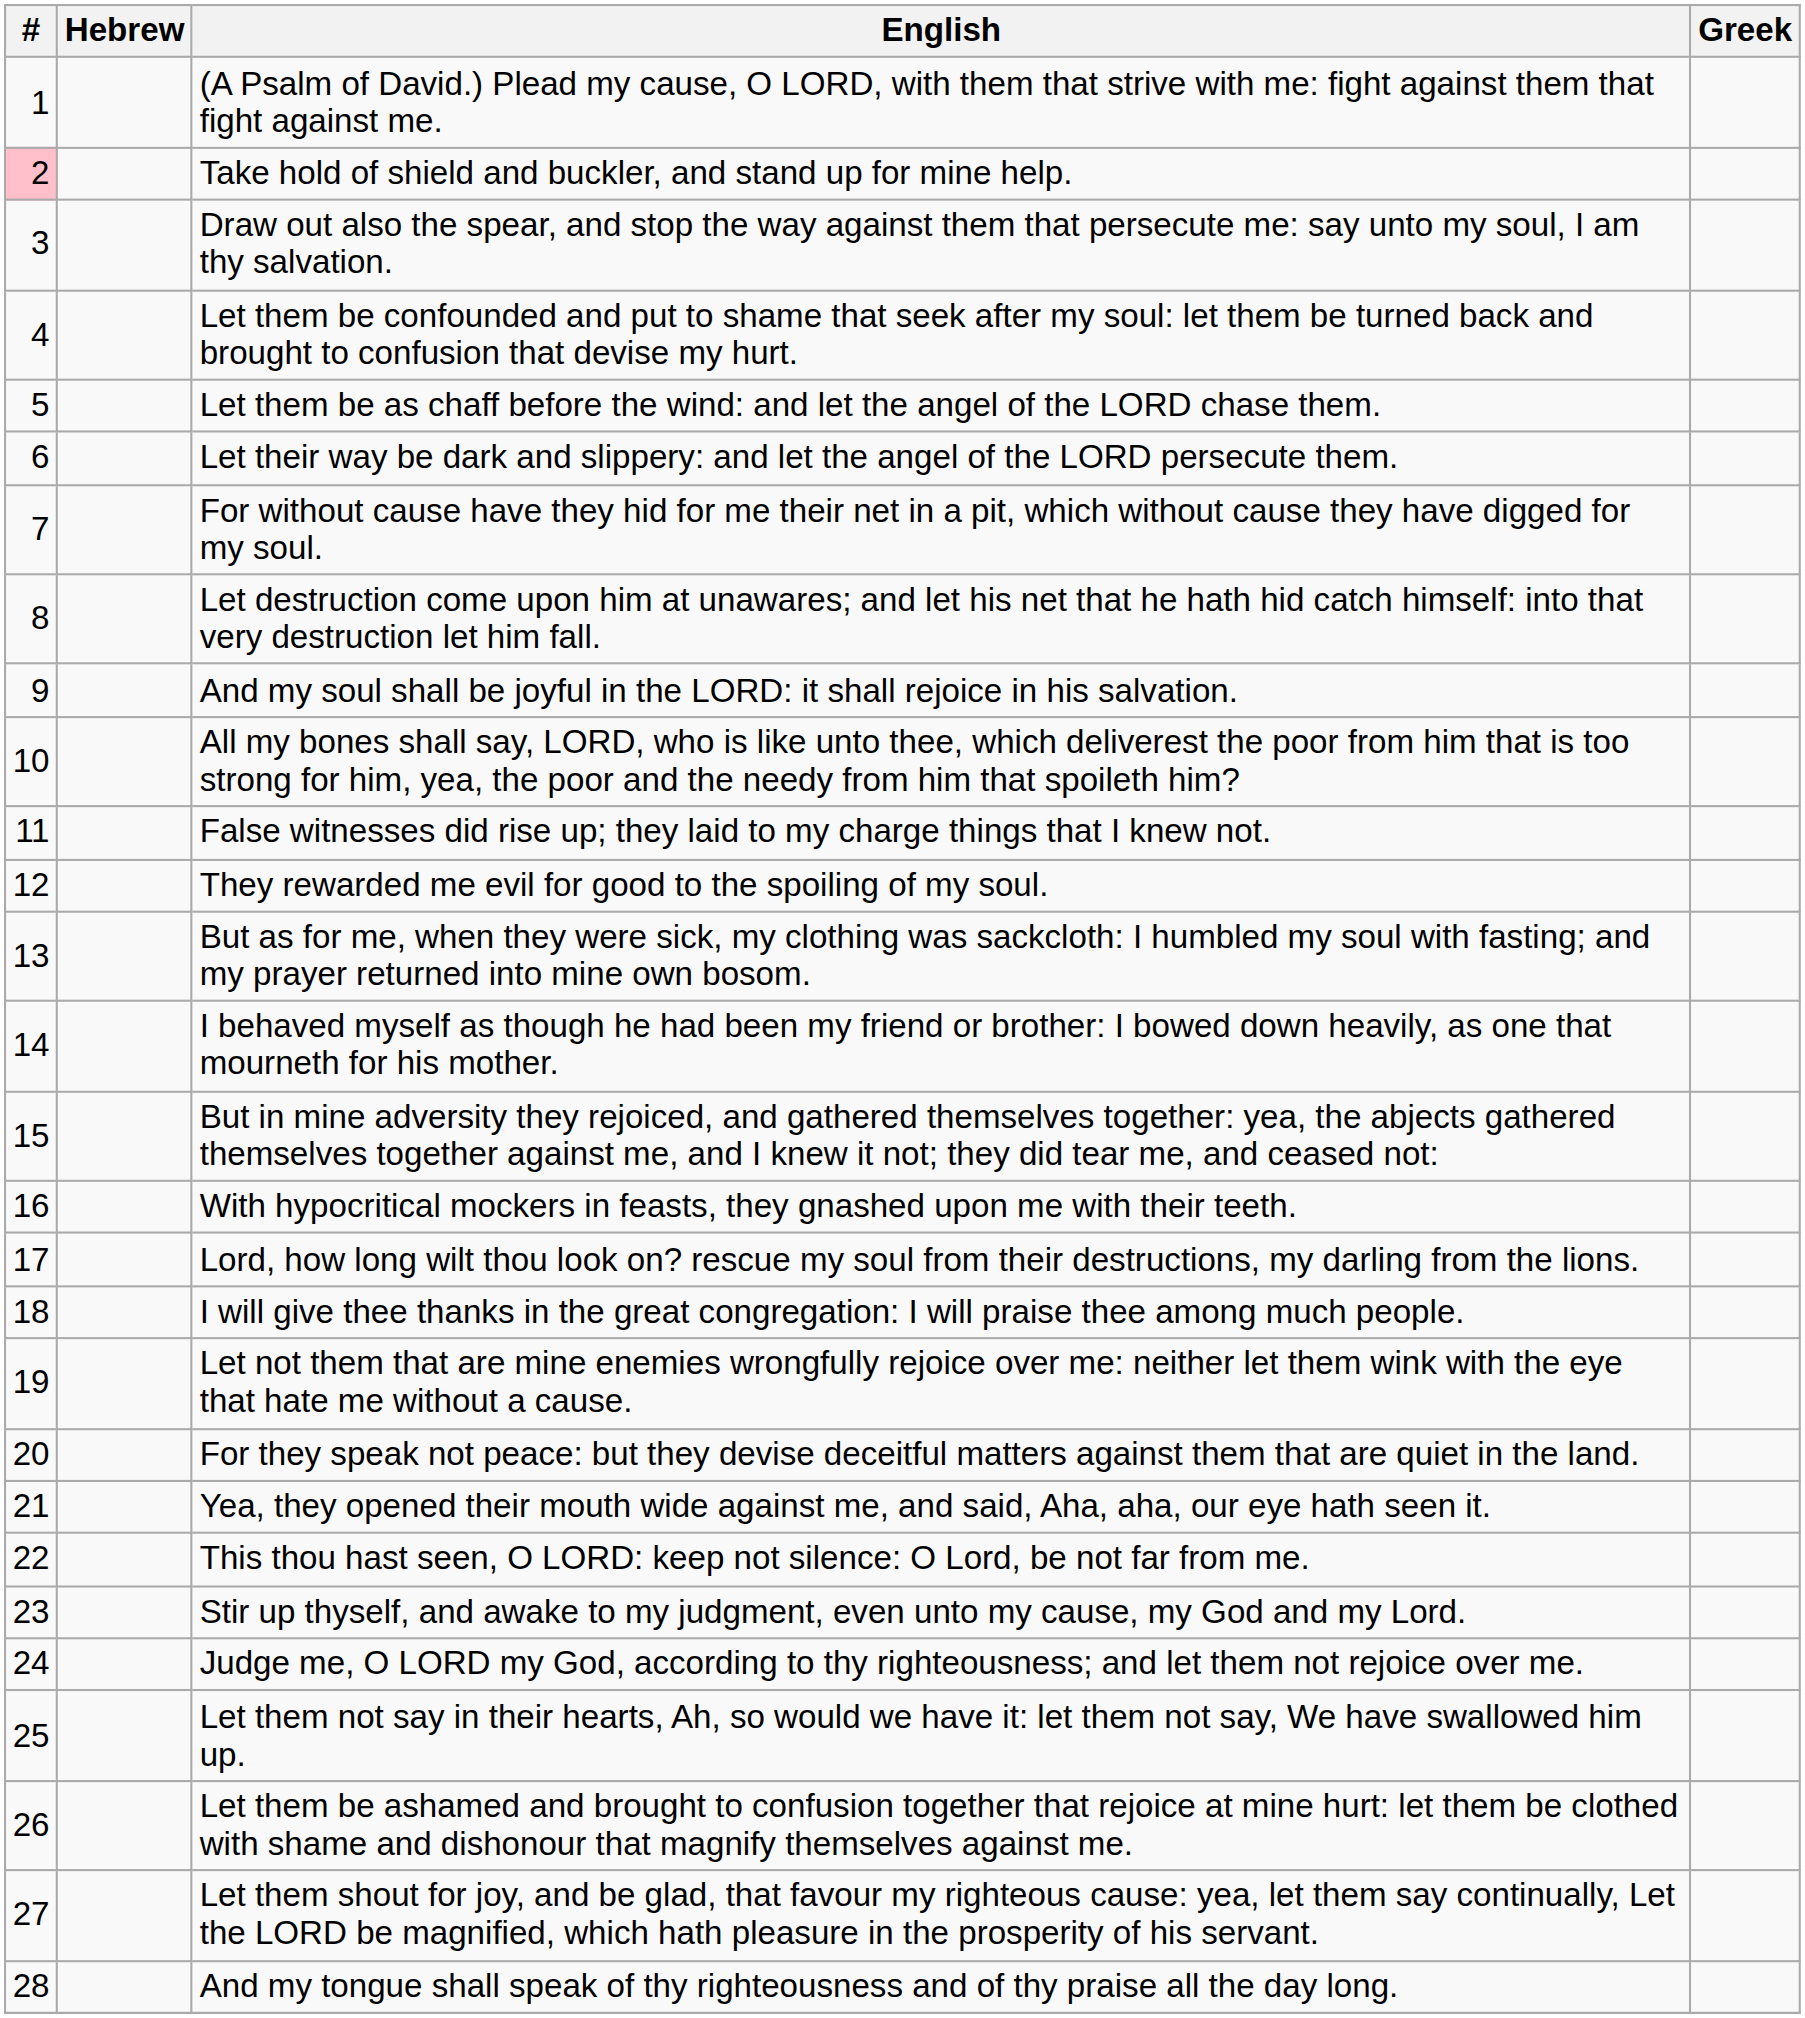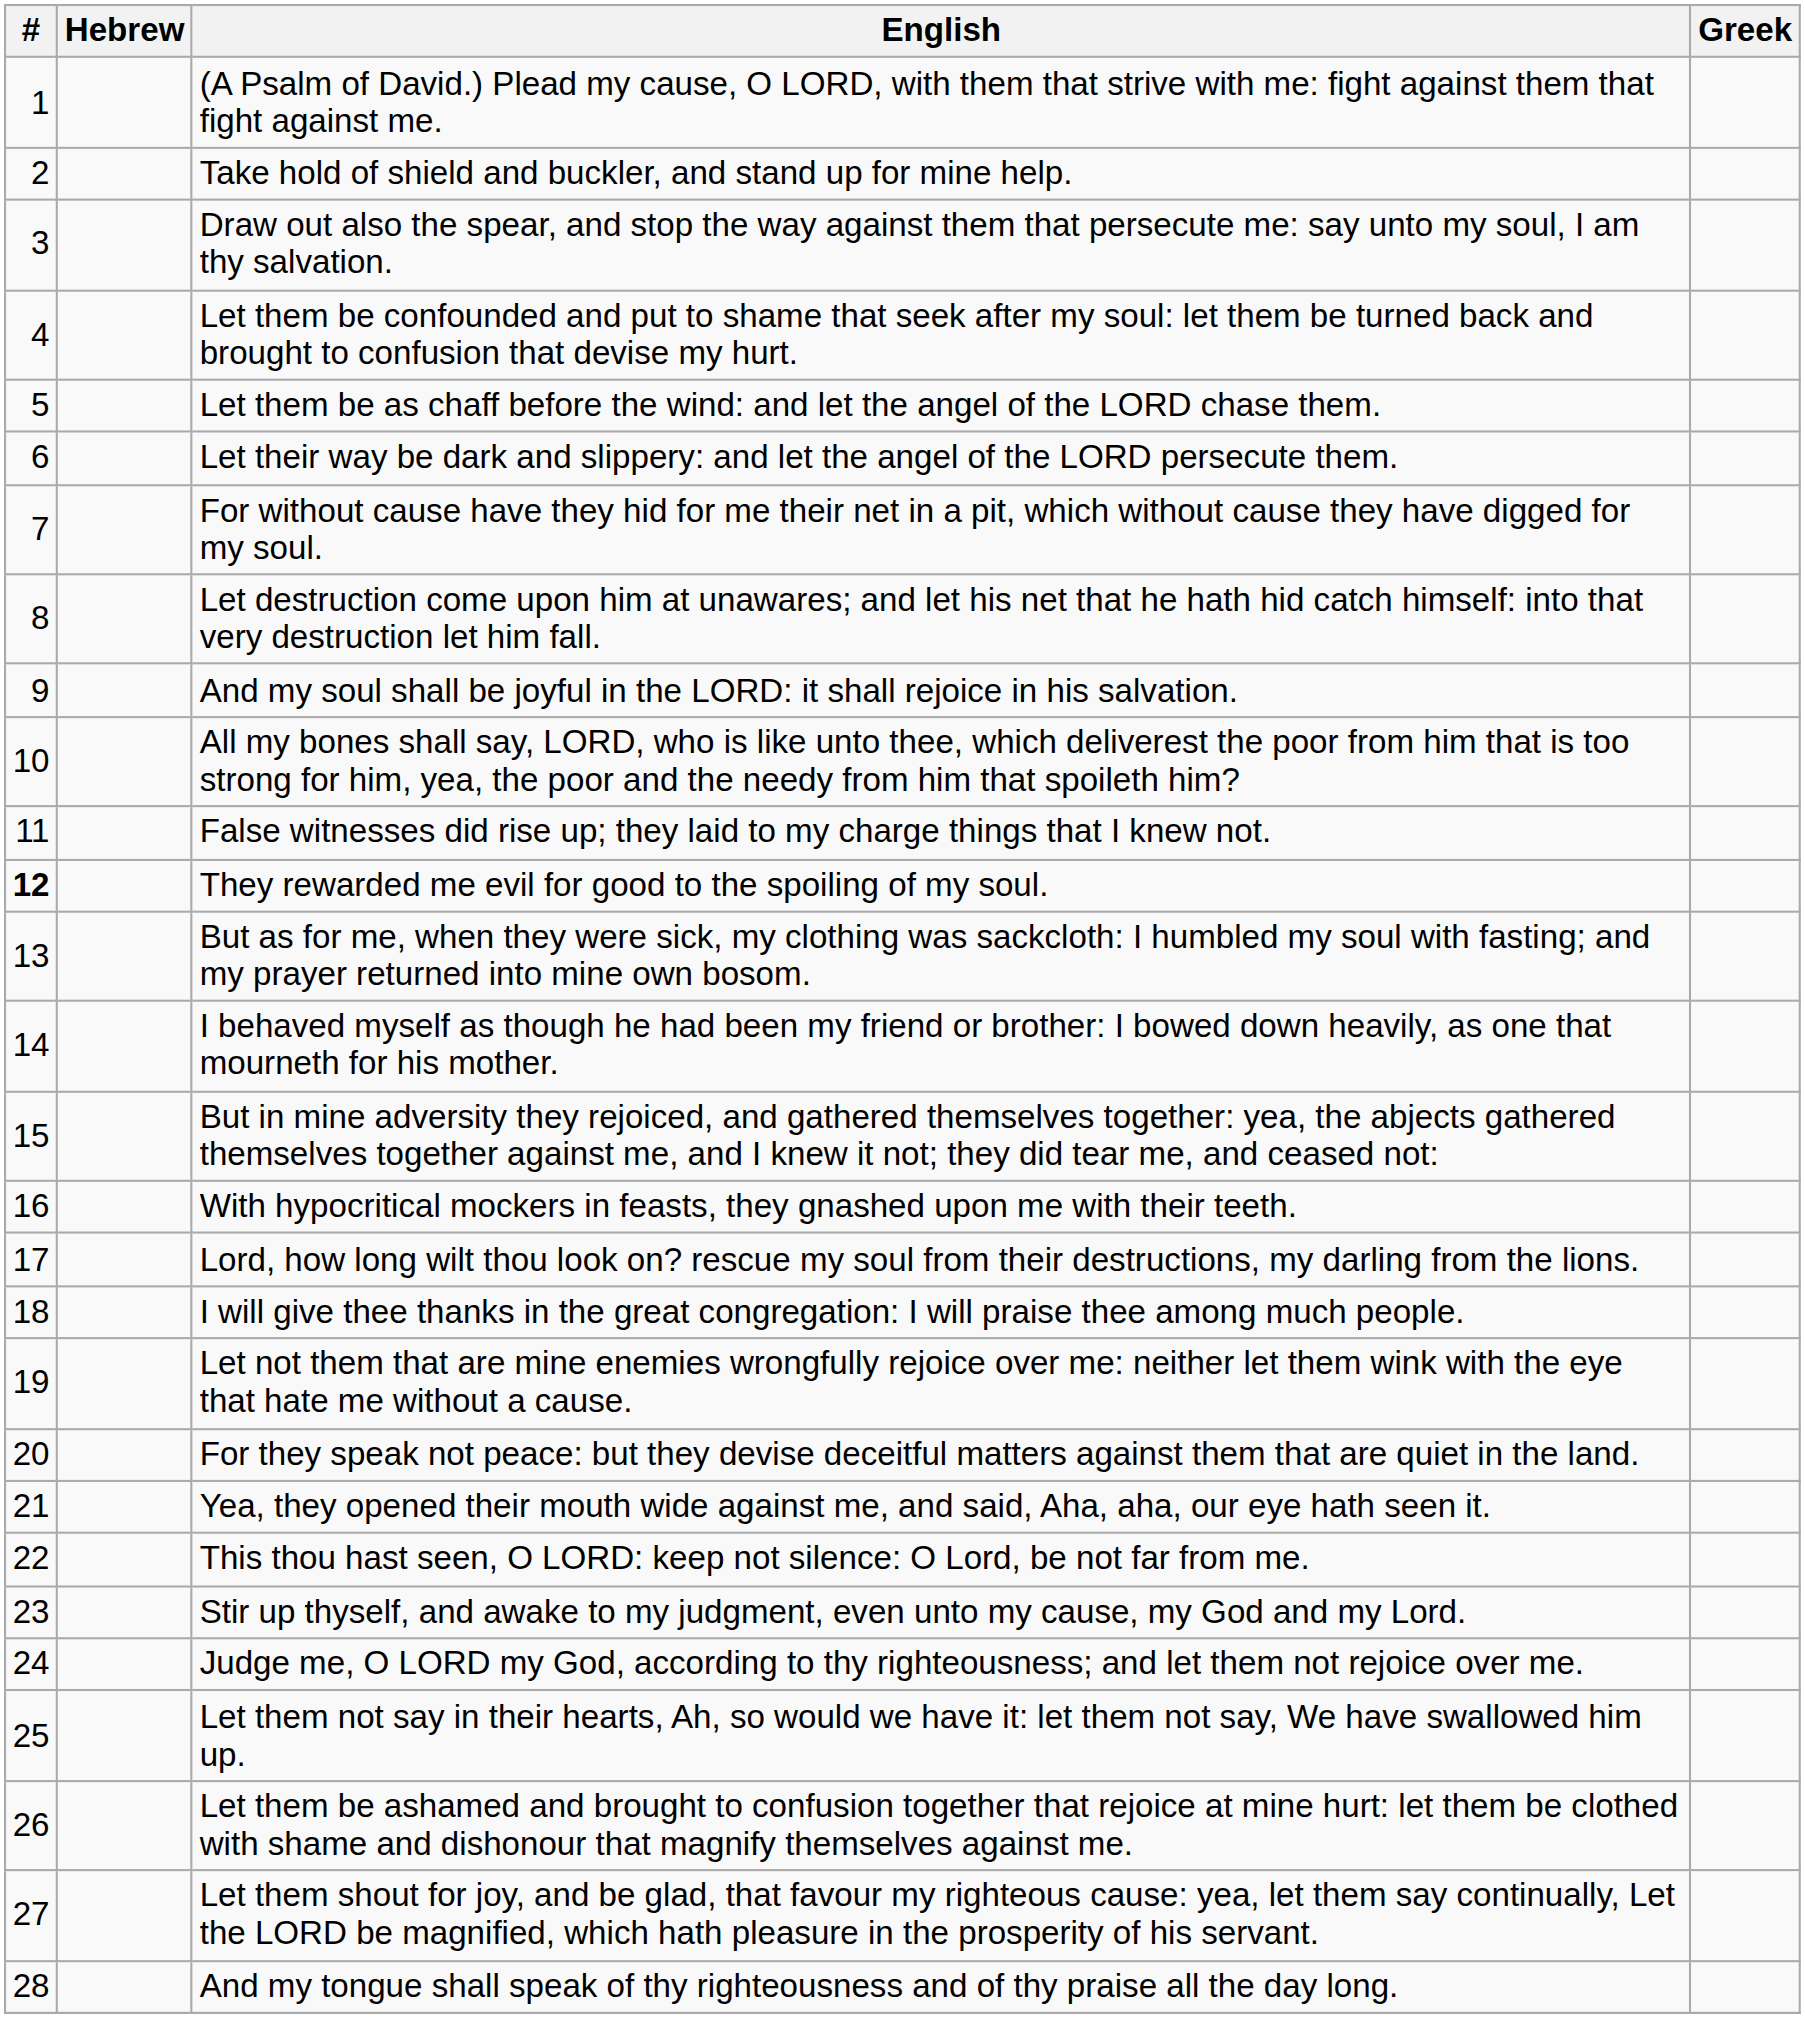Take hold of shield and buckler, and stand up for mine help. | #: pink background -> no background
They rewarded me evil for good to the spoiling of my soul. | #: normal -> bold
